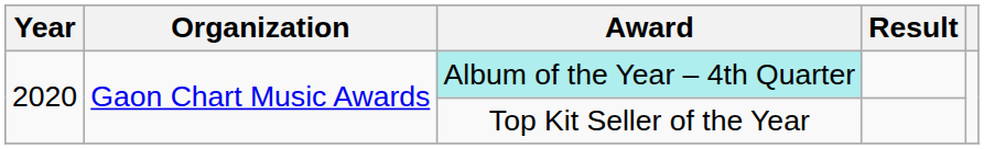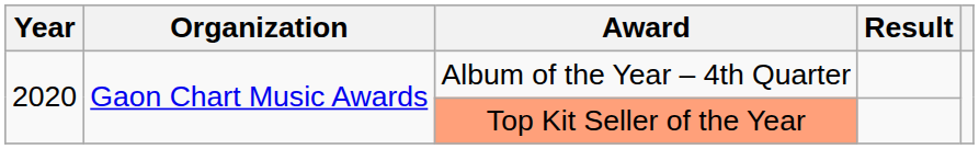Album of the Year – 4th Quarter | Award: paleturquoise background -> no background
Top Kit Seller of the Year | Award: no background -> lightsalmon background
